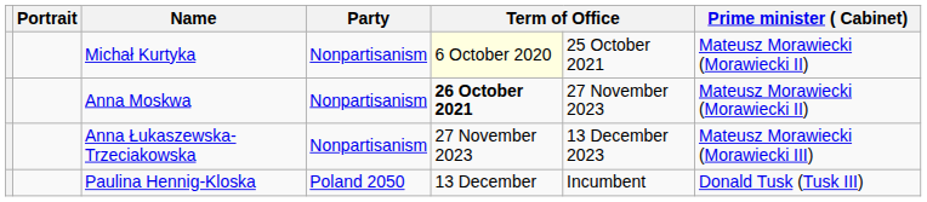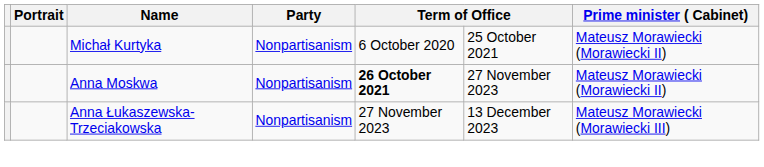Michał Kurtyka | column 5: lightyellow background -> no background
- row: Paulina Hennig-Kloska | Poland 2050 | 13 December | Incumbent | Donald Tusk (Tusk III)
